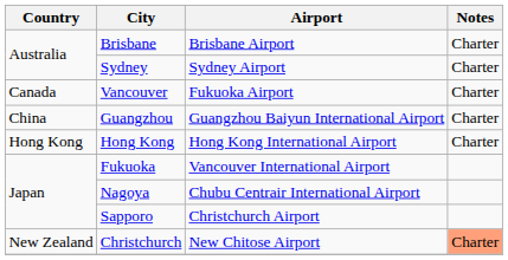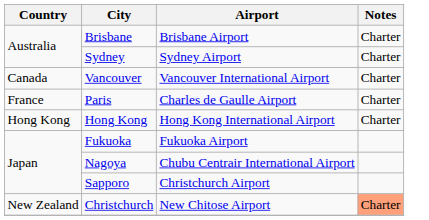Vancouver | Airport: Fukuoka Airport -> Vancouver International Airport
- row: China | Guangzhou | Guangzhou Baiyun International Airport | Charter
+ row: France | Paris | Charles de Gaulle Airport | Charter
Fukuoka | Airport: Vancouver International Airport -> Fukuoka Airport
